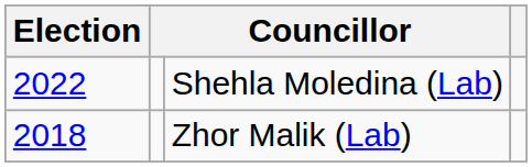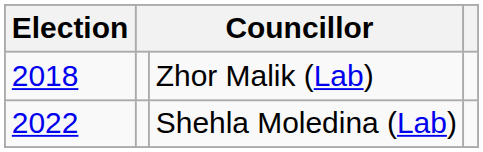rows swapped: Shehla Moledina (Lab) <-> Zhor Malik (Lab)
